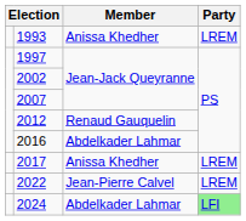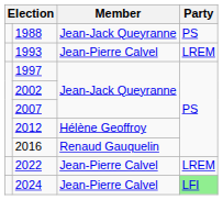+ row: 1988 | Jean-Jack Queyranne | PS
1993 | Member: Anissa Khedher -> Jean-Pierre Calvel
2012 | Member: Renaud Gauquelin -> Hélène Geoffroy
2016 | Member: Abdelkader Lahmar -> Renaud Gauquelin
- row: 2017 | Anissa Khedher | LREM
2024 | Member: Abdelkader Lahmar -> Jean-Pierre Calvel
